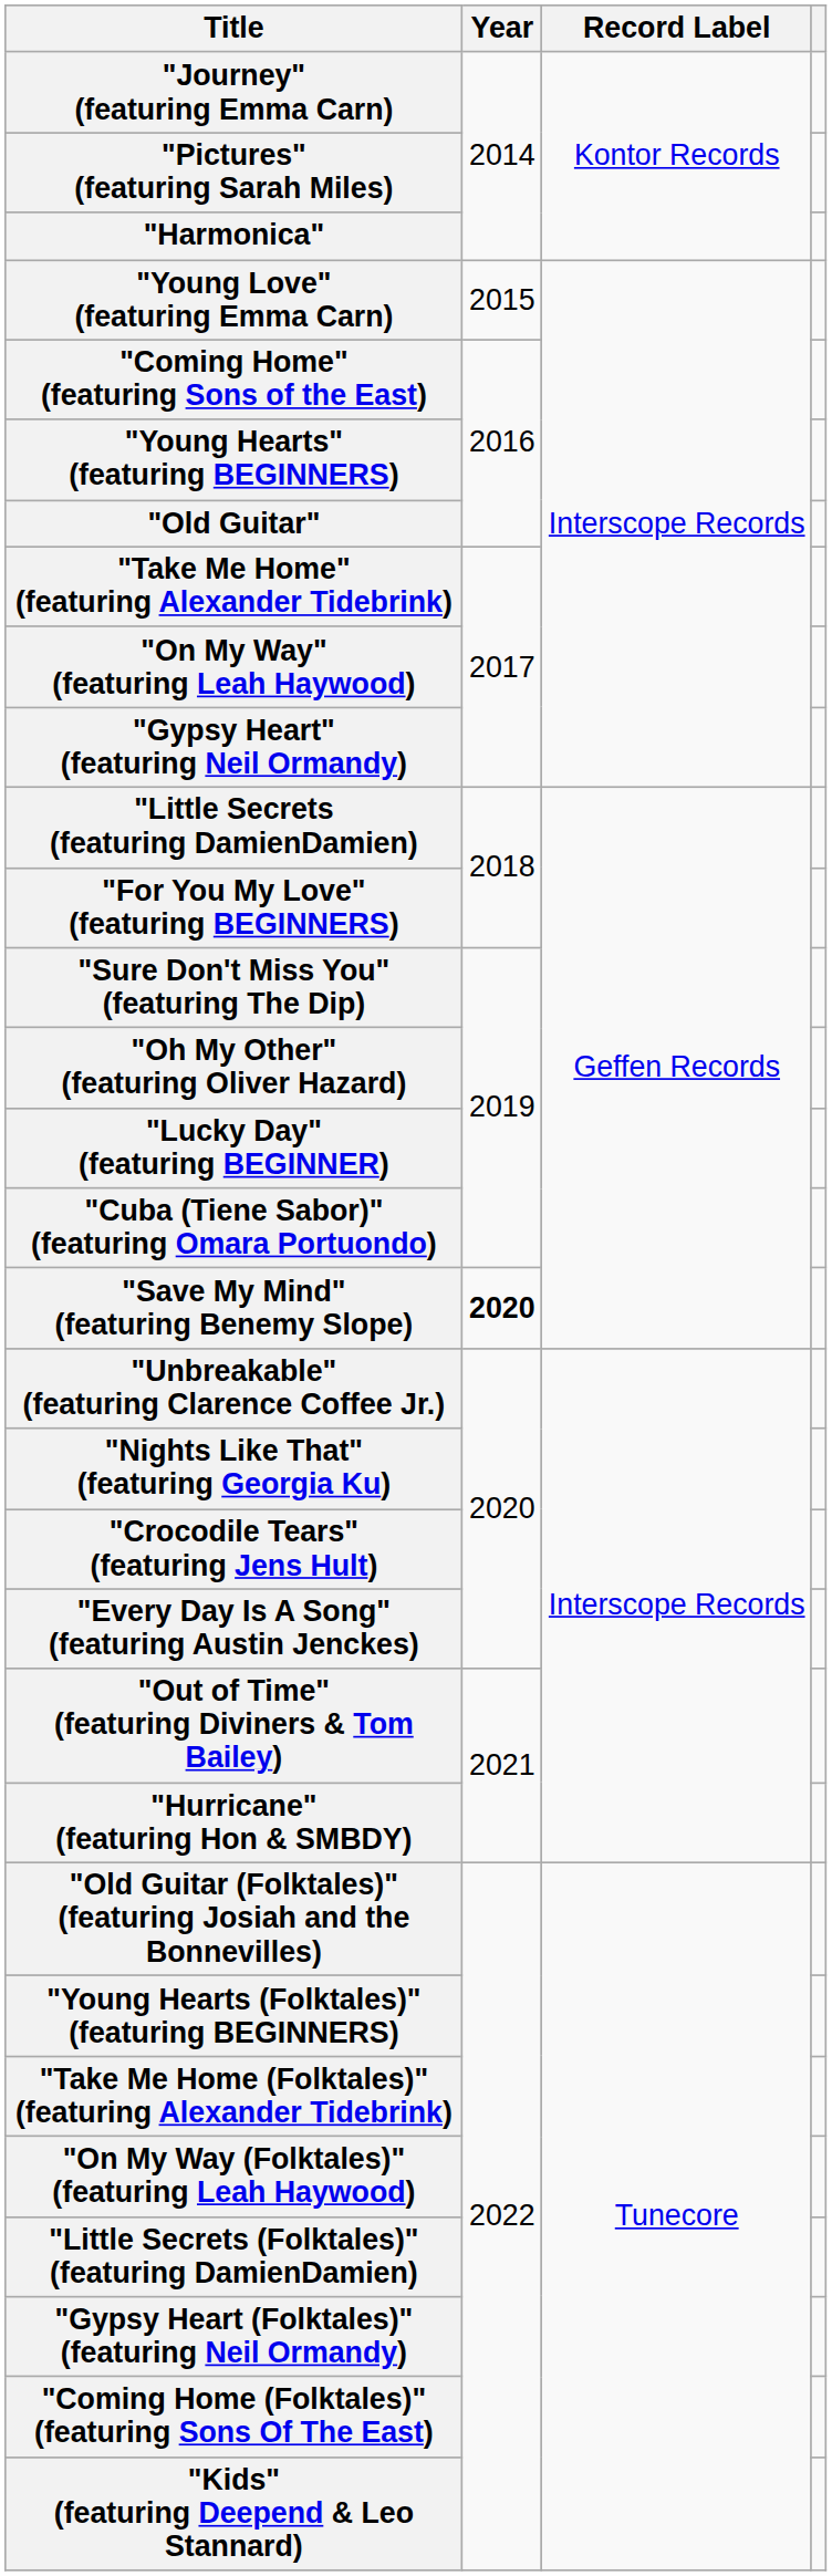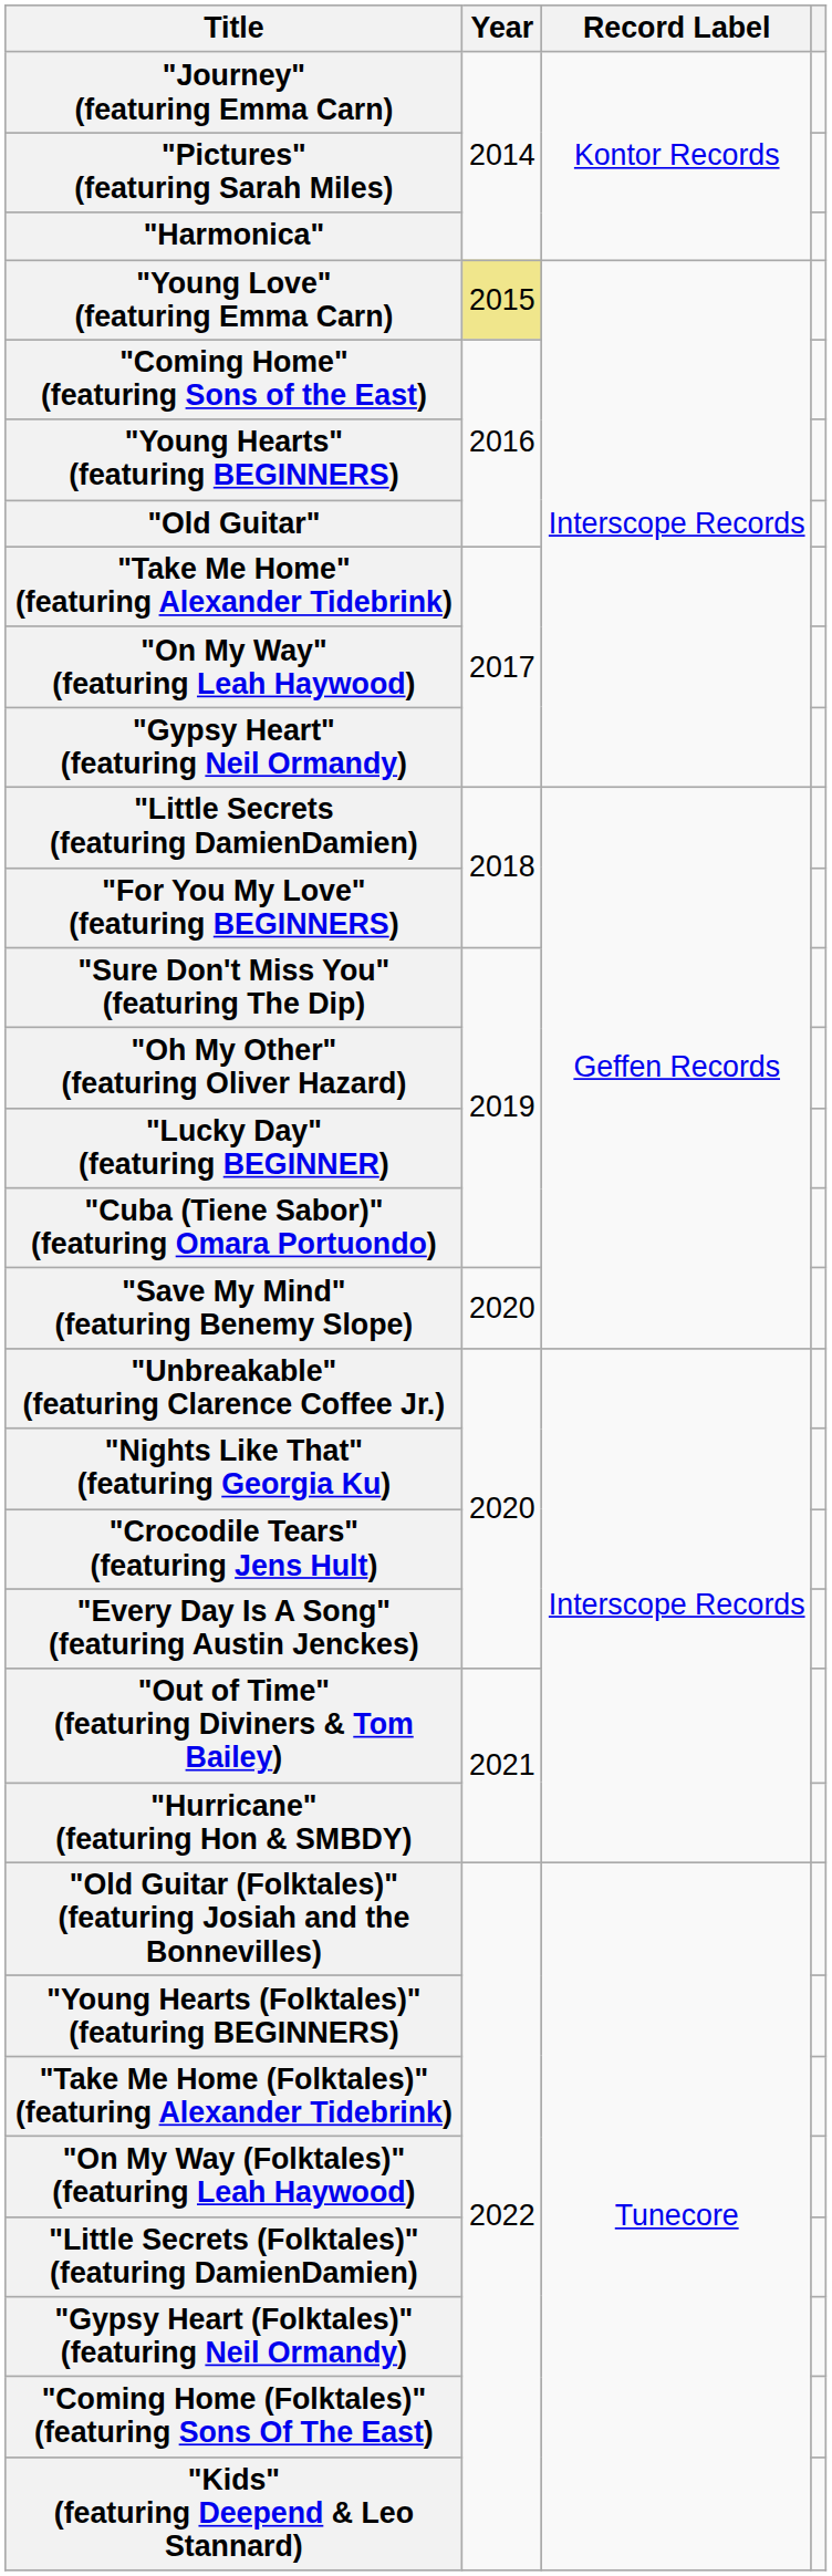"Young Love" (featuring Emma Carn) | Year: no background -> khaki background
"Save My Mind" (featuring Benemy Slope) | Year: bold -> normal
